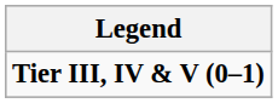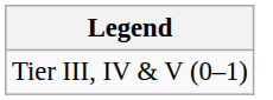row 2 | column 1: bold -> normal
